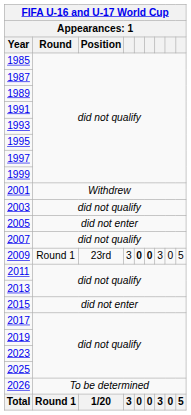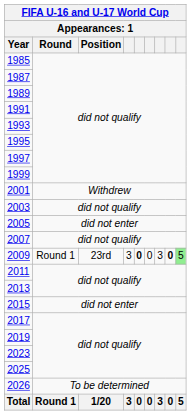2009 | column 6: bold -> normal
2009 | column 8: normal -> bold
2009 | column 9: no background -> lightgreen background
